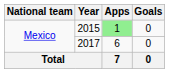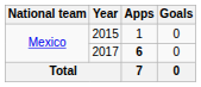2015 | Apps: lightgreen background -> no background
2017 | Apps: normal -> bold
